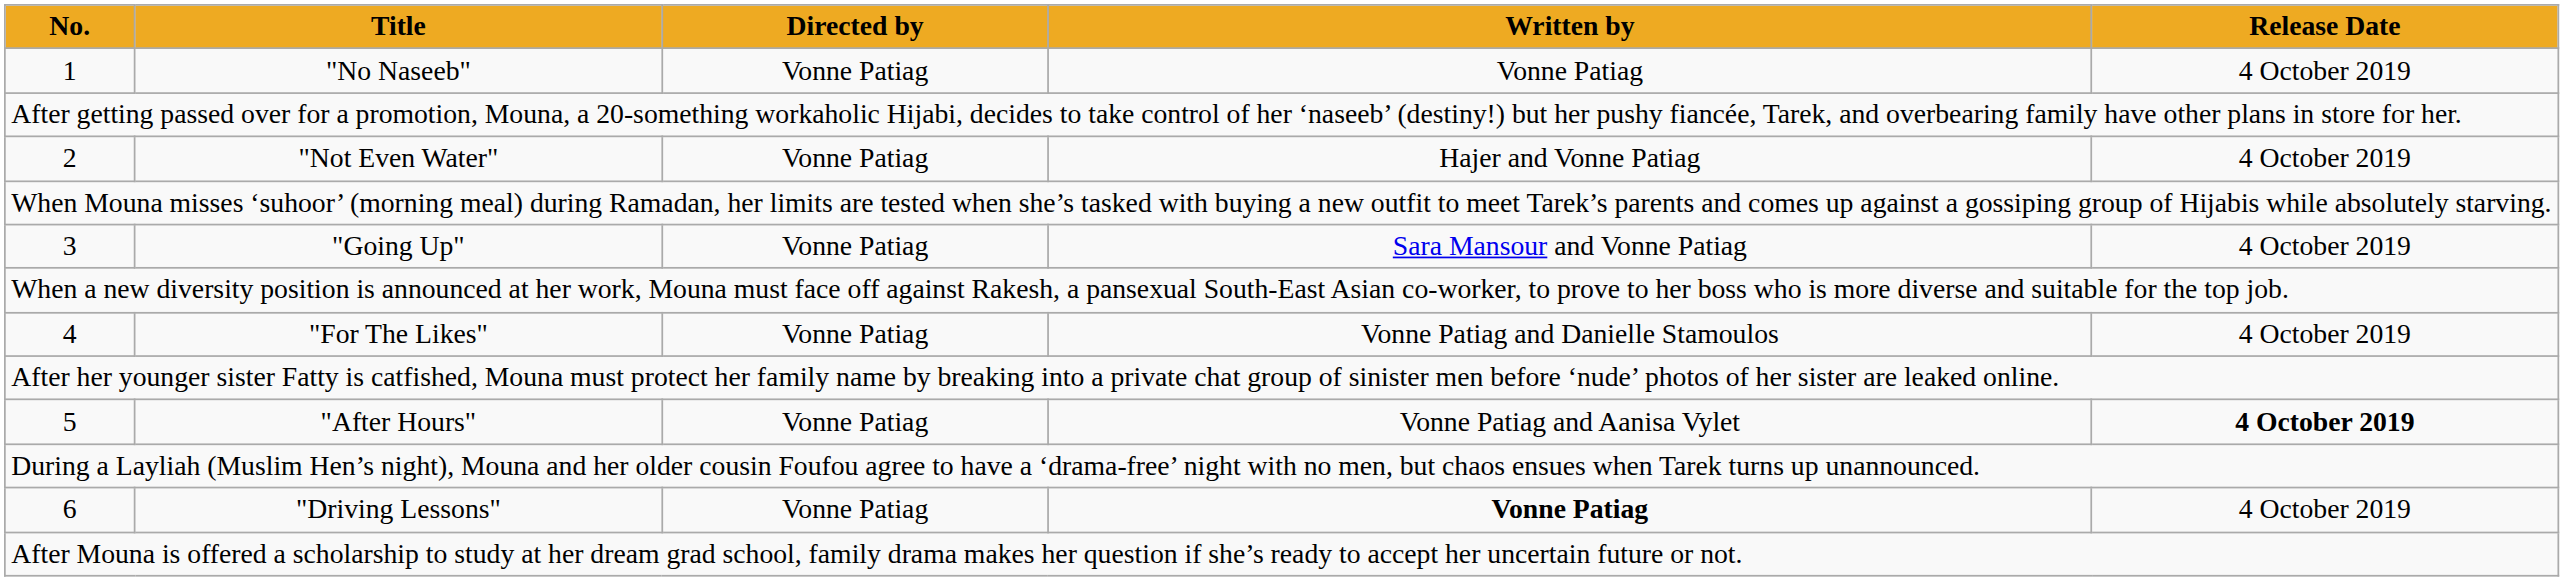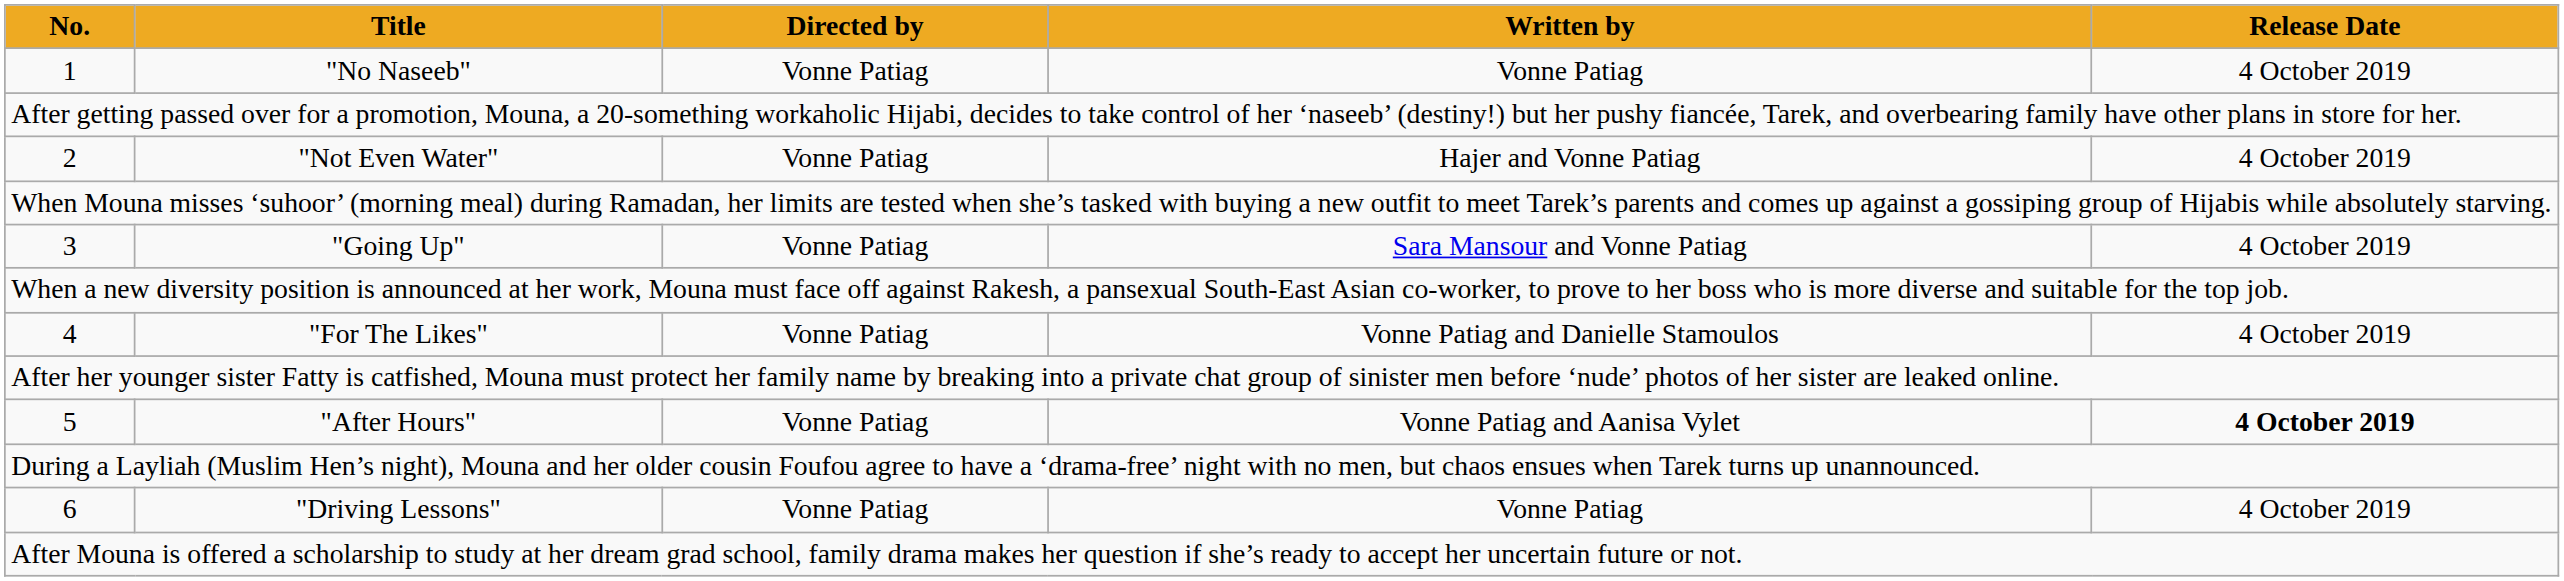6 | Written by: bold -> normal
